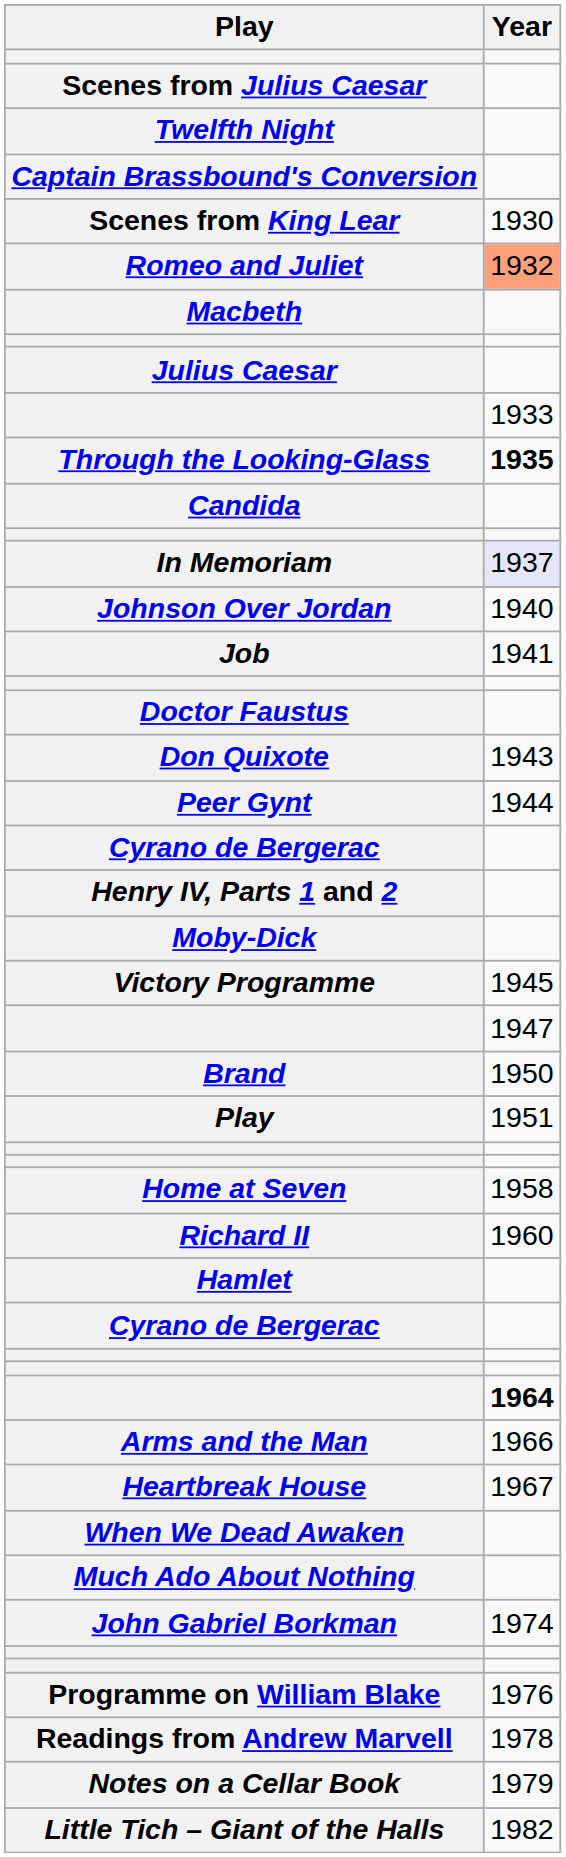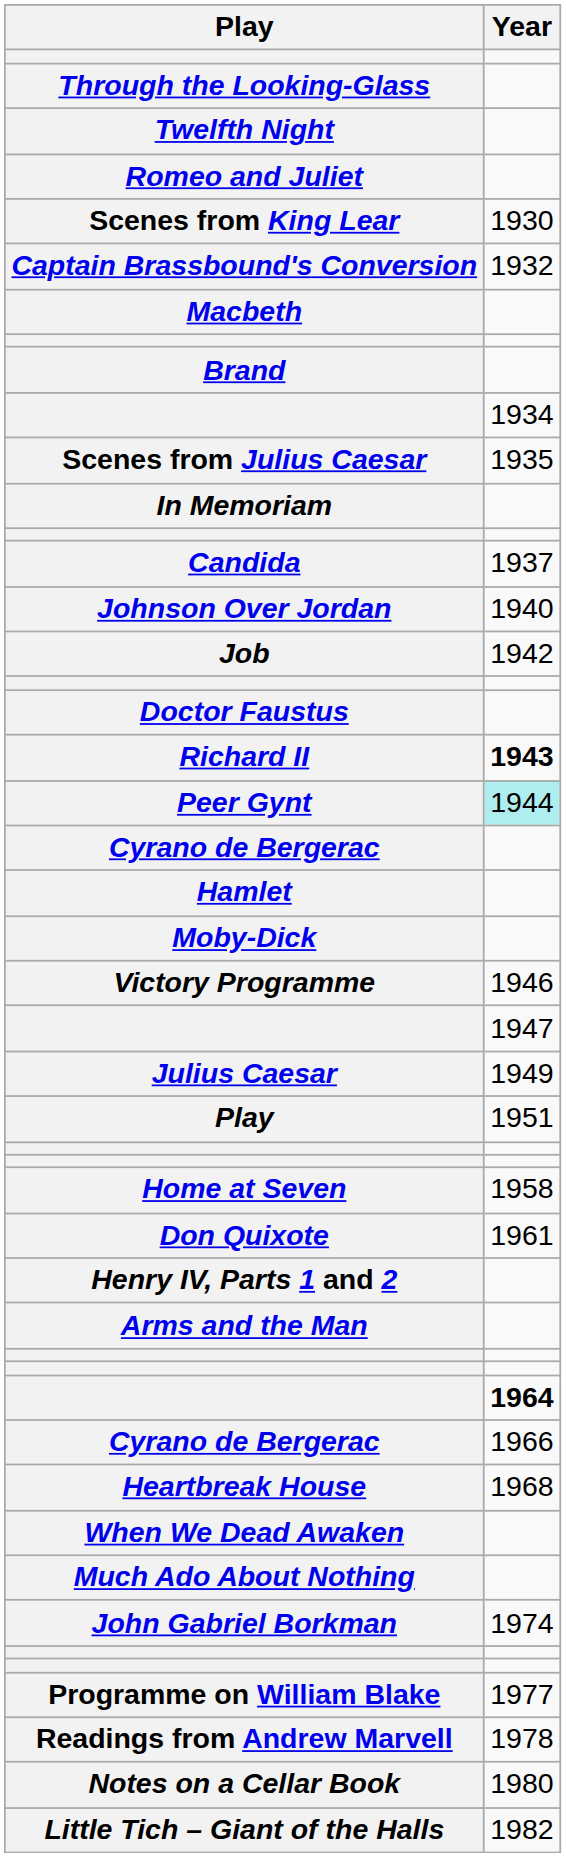row 3 | Play: Scenes from Julius Caesar -> Through the Looking-Glass
row 5 | Play: Captain Brassbound's Conversion -> Romeo and Juliet
row 7 | Play: Romeo and Juliet -> Captain Brassbound's Conversion
row 7 | Year: lightsalmon background -> no background
row 10 | Play: Julius Caesar -> Brand
row 11 | Year: 1933 -> 1934
row 12 | Play: Through the Looking-Glass -> Scenes from Julius Caesar
row 12 | Year: bold -> normal
row 13 | Play: Candida -> In Memoriam
row 15 | Play: In Memoriam -> Candida
row 15 | Year: lavender background -> no background
row 17 | Year: 1941 -> 1942
row 20 | Play: Don Quixote -> Richard II
row 20 | Year: normal -> bold
row 21 | Year: no background -> paleturquoise background
row 23 | Play: Henry IV, Parts 1 and 2 -> Hamlet
row 25 | Year: 1945 -> 1946
row 27 | Play: Brand -> Julius Caesar
row 27 | Year: 1950 -> 1949
row 32 | Play: Richard II -> Don Quixote
row 32 | Year: 1960 -> 1961
row 33 | Play: Hamlet -> Henry IV, Parts 1 and 2
row 34 | Play: Cyrano de Bergerac -> Arms and the Man
row 38 | Play: Arms and the Man -> Cyrano de Bergerac
row 39 | Year: 1967 -> 1968
row 45 | Year: 1976 -> 1977
row 47 | Year: 1979 -> 1980
